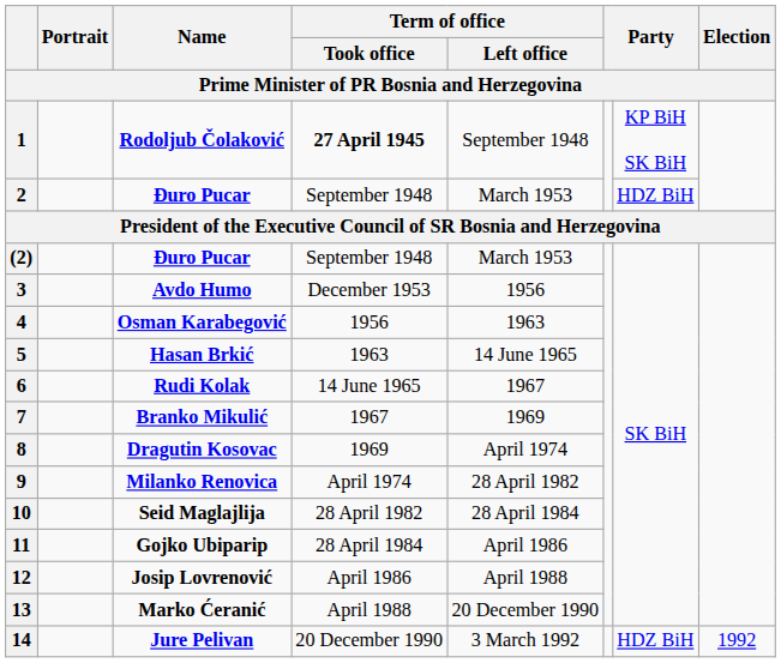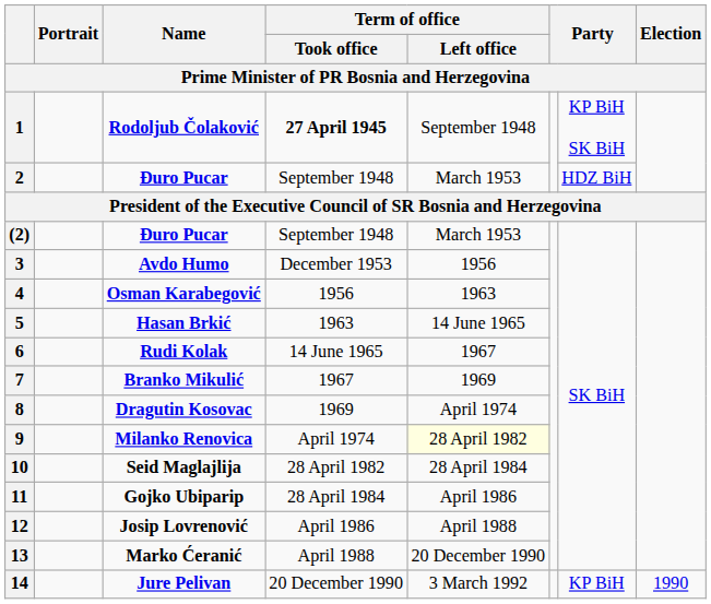9 | Term of office / Left office: no background -> lightyellow background
14 | column 7: HDZ BiH -> KP BiH
14 | Election: 1992 -> 1990
